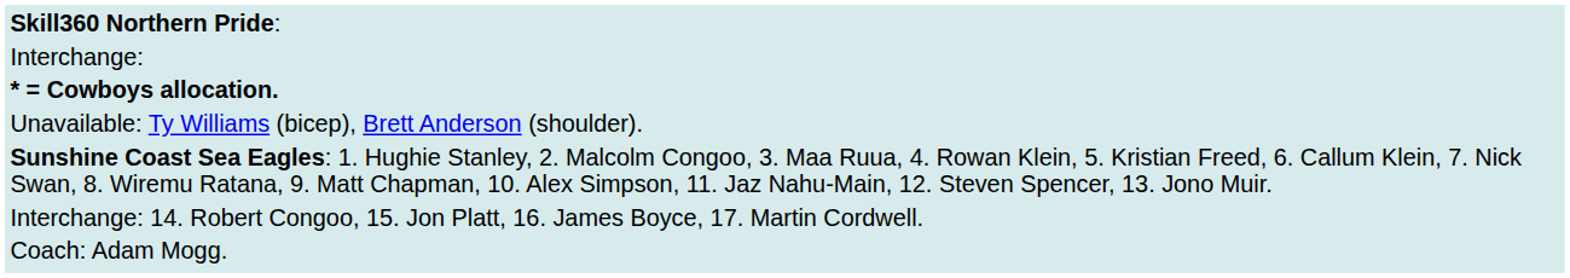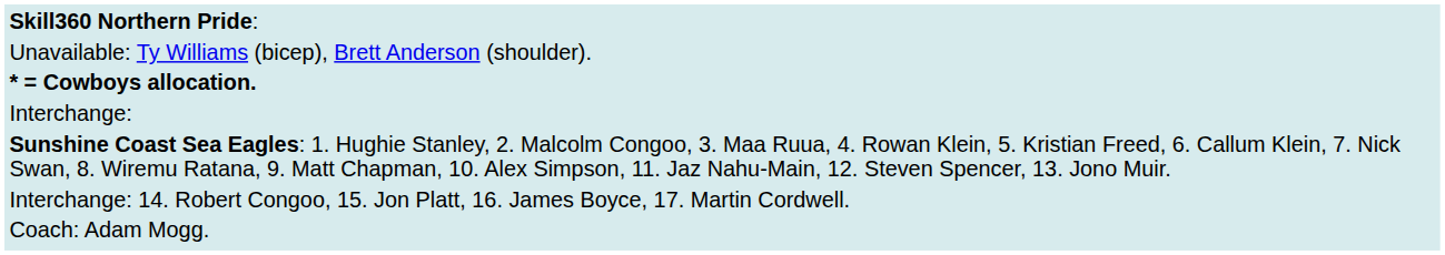row 2 | column 1: Interchange: -> Unavailable: Ty Williams (bicep), Brett Anderson (shoulder).
row 4 | column 1: Unavailable: Ty Williams (bicep), Brett Anderson (shoulder). -> Interchange:
